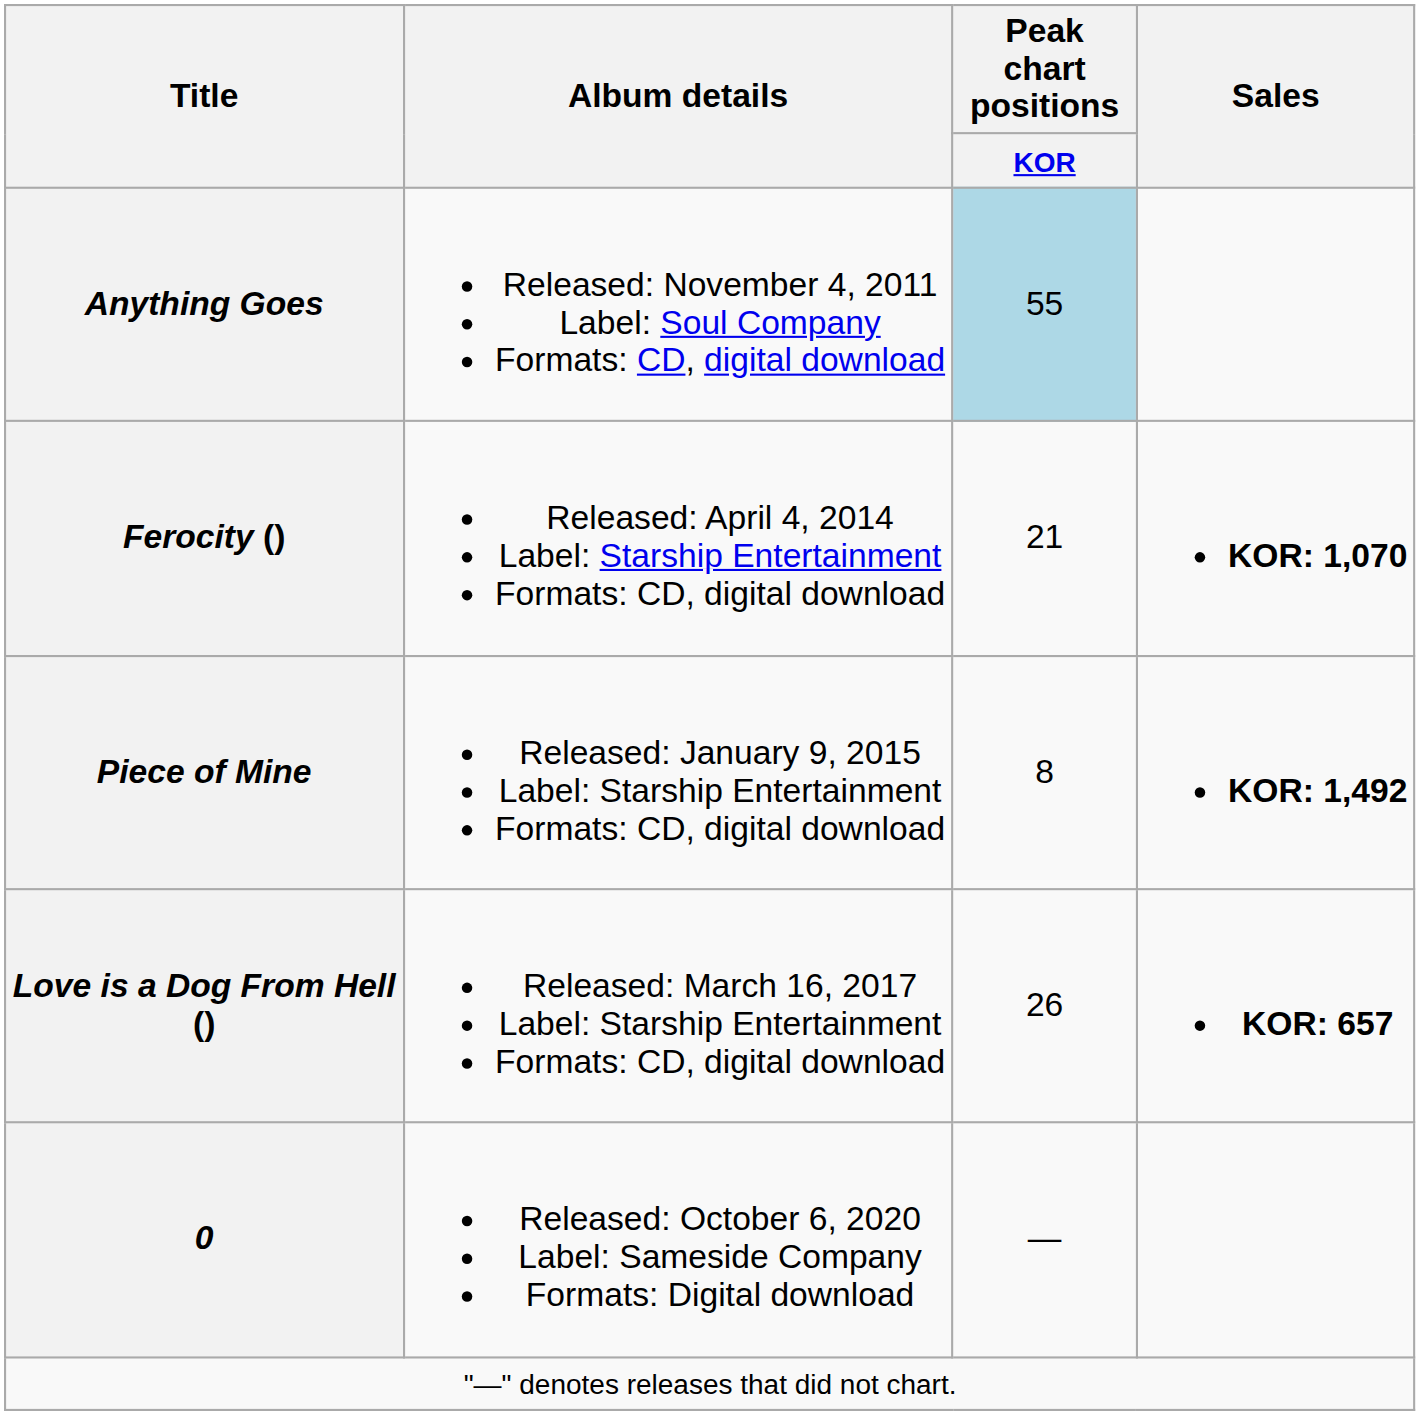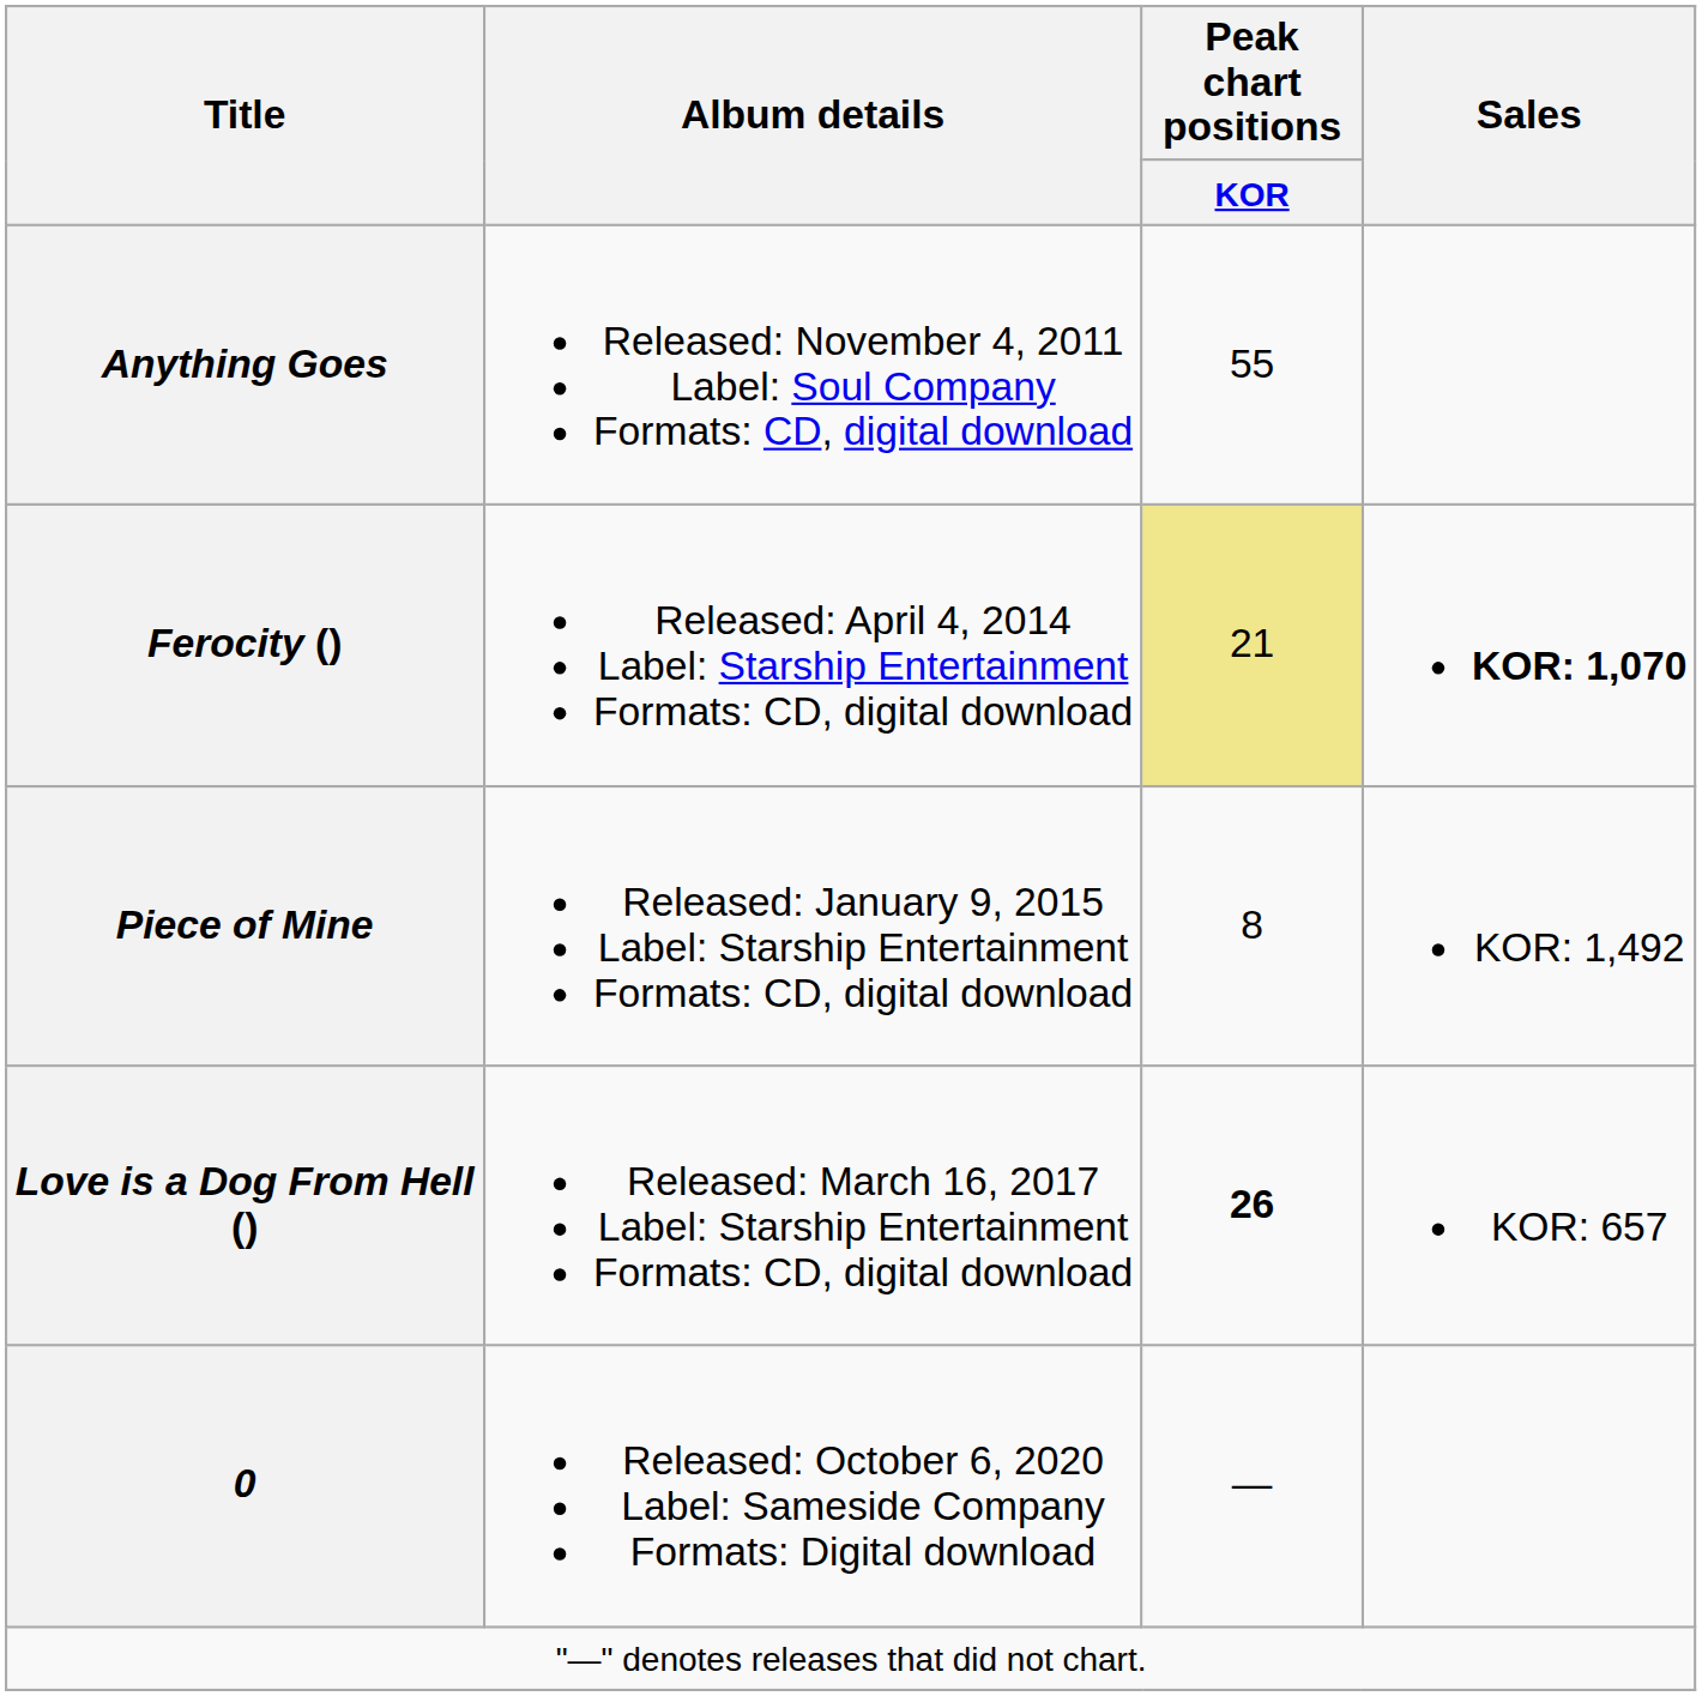Anything Goes | Peak chart positions / KOR: lightblue background -> no background
Ferocity () | Peak chart positions / KOR: no background -> khaki background
Piece of Mine | Sales: bold -> normal
Love is a Dog From Hell () | Peak chart positions / KOR: normal -> bold
Love is a Dog From Hell () | Sales: bold -> normal
